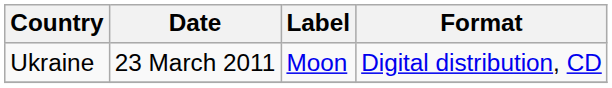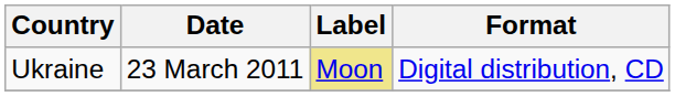Ukraine | Label: no background -> khaki background
